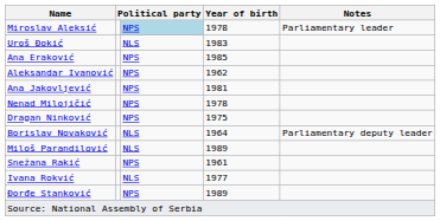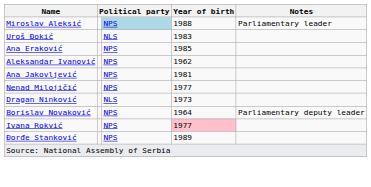Miroslav Aleksić | Year of birth: 1978 -> 1988
Nenad Milojičić | Year of birth: 1978 -> 1977
Dragan Ninković | column 3: NPS -> NLS
Dragan Ninković | Year of birth: 1975 -> 1973
Borislav Novaković | column 3: NLS -> NPS
- row: Miloš Parandilović | NLS | 1989
- row: Snežana Rakić | NPS | 1961
Ivana Rokvić | column 3: NLS -> NPS
Ivana Rokvić | Year of birth: no background -> pink background
